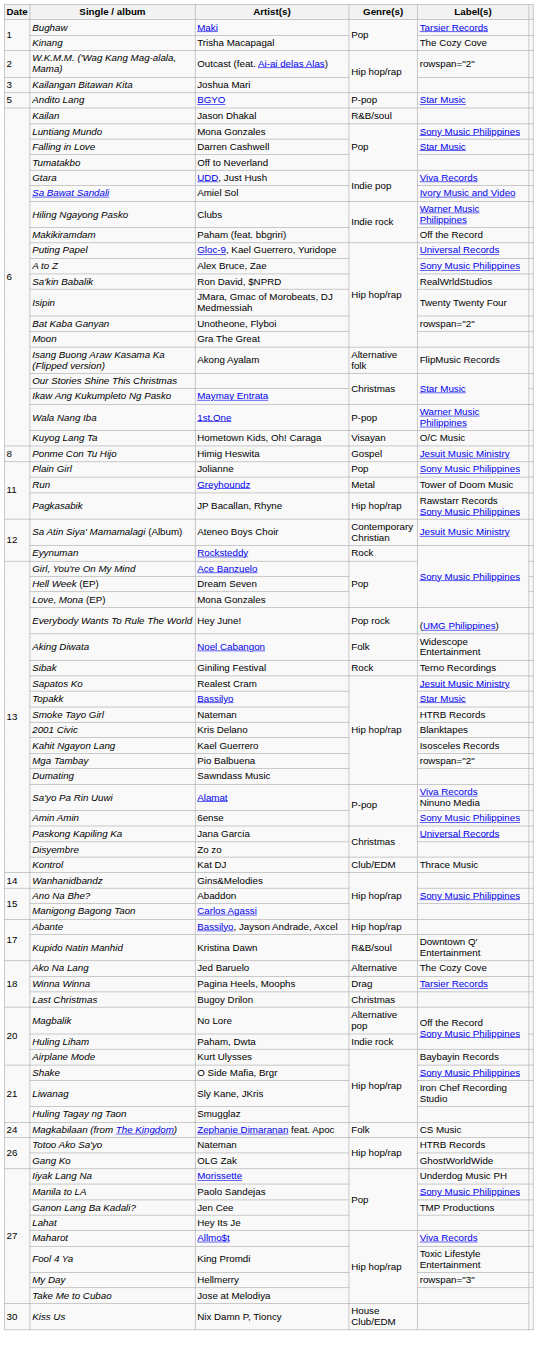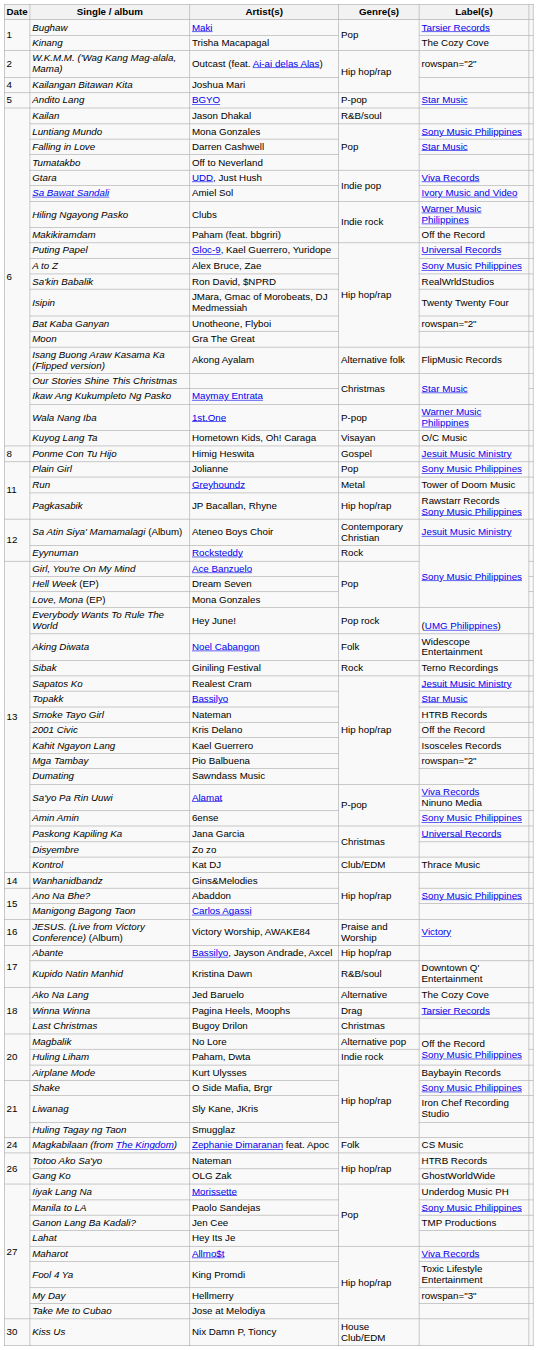Kailangan Bitawan Kita | Date: 3 -> 4
2001 Civic | Label(s): Blanktapes -> Off the Record
+ row: 16 | JESUS. (Live from Victory Conference) (Album) | Victory Worship, AWAKE84 | Praise and Worship | Victory
